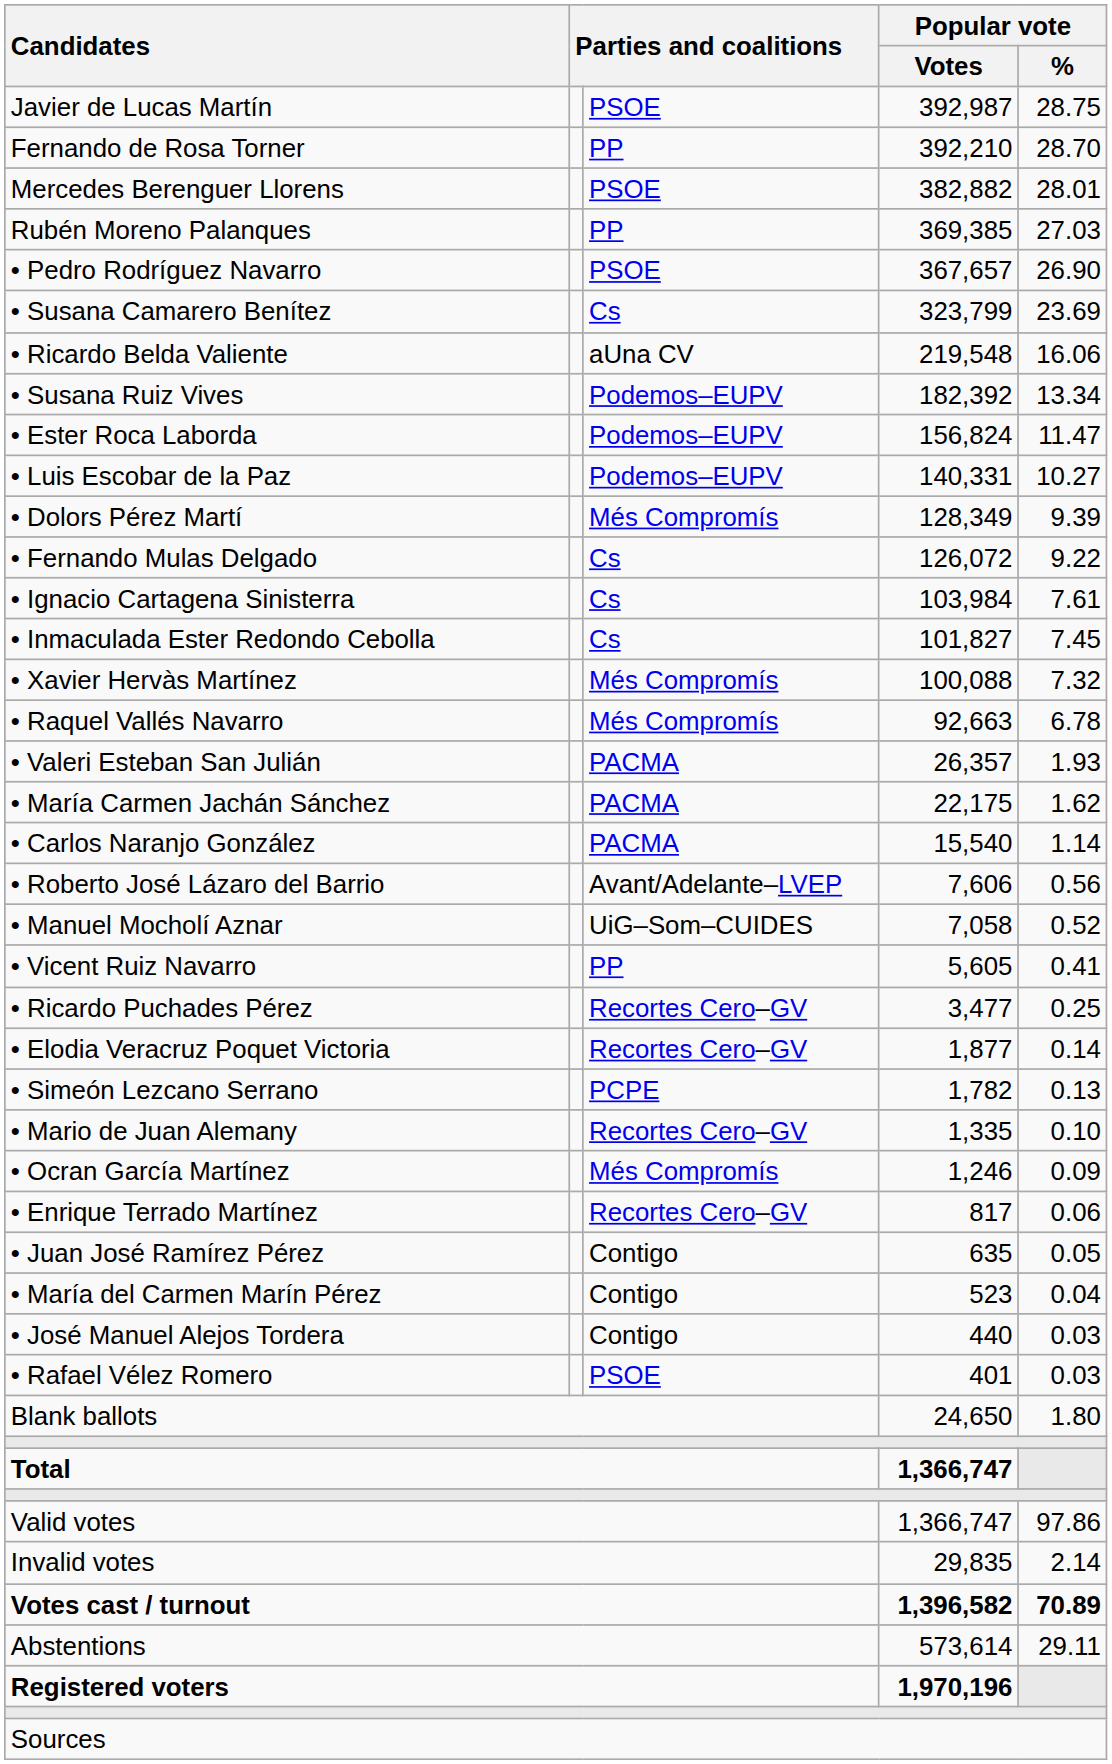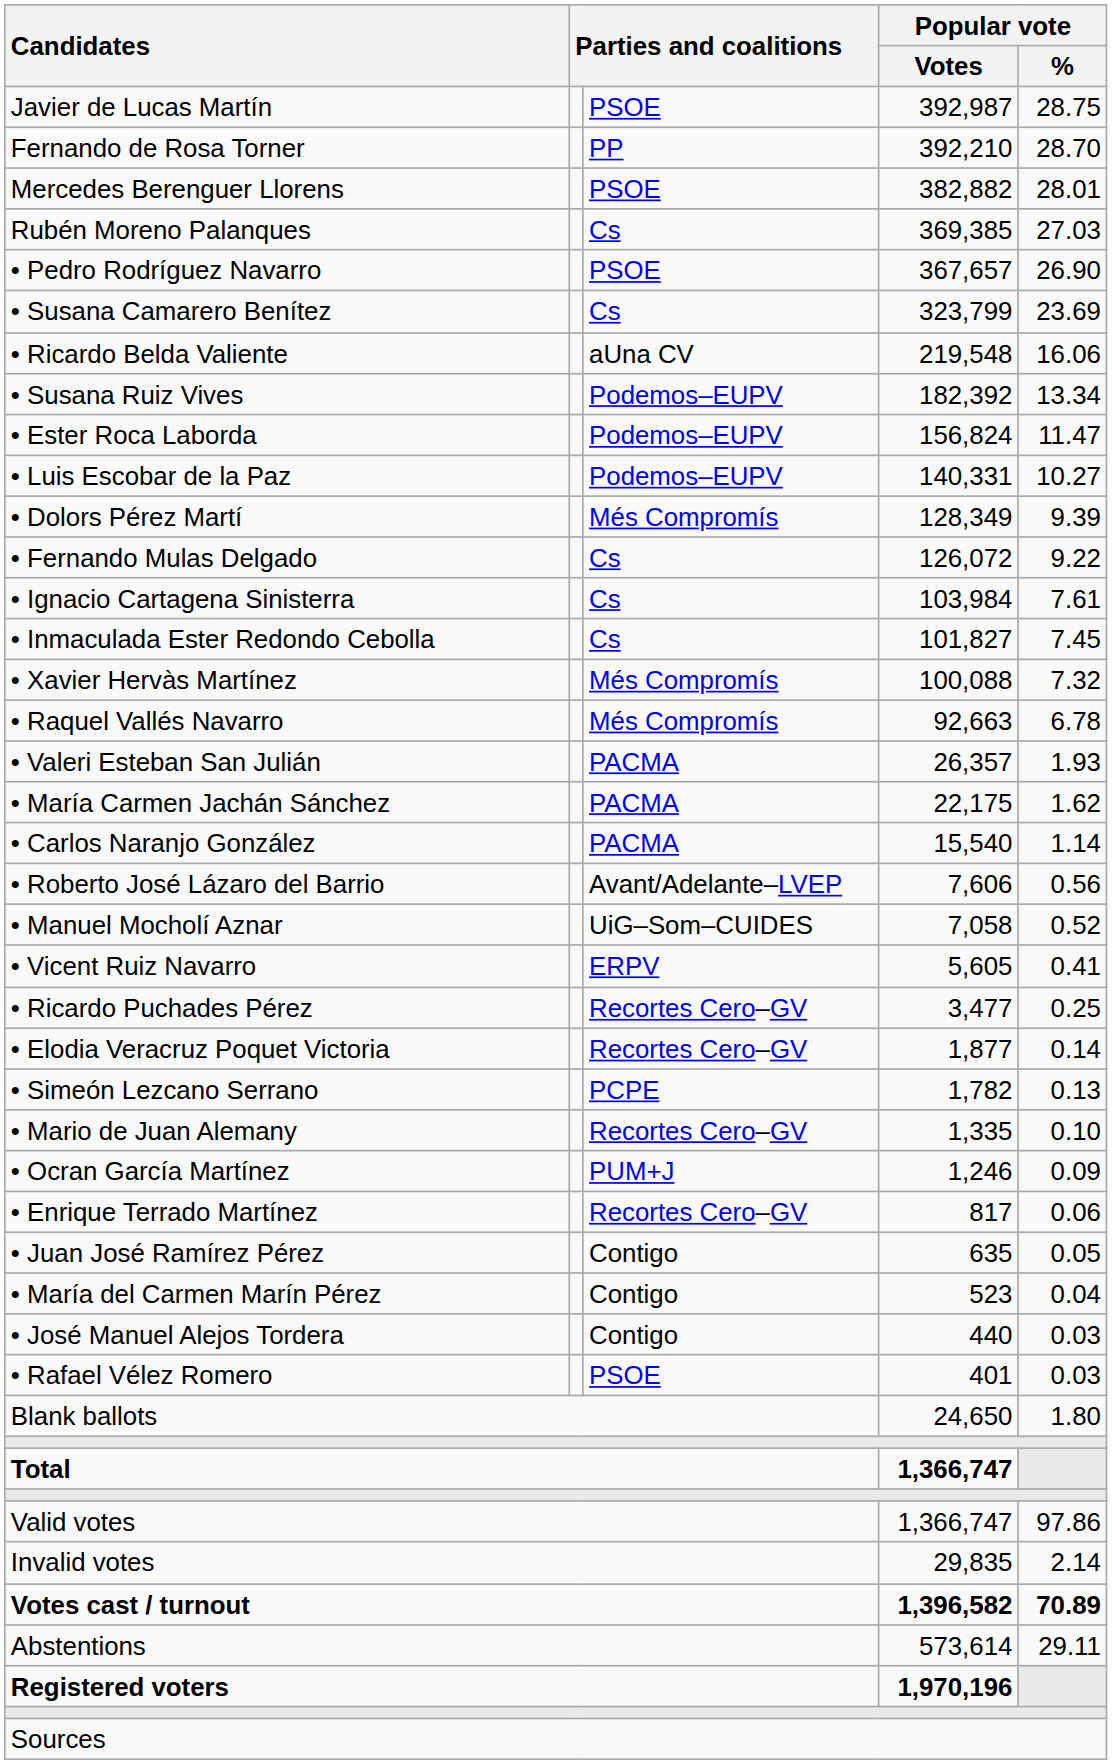Rubén Moreno Palanques | column 3: PP -> Cs
• Vicent Ruiz Navarro | column 3: PP -> ERPV
• Ocran García Martínez | column 3: Més Compromís -> PUM+J
